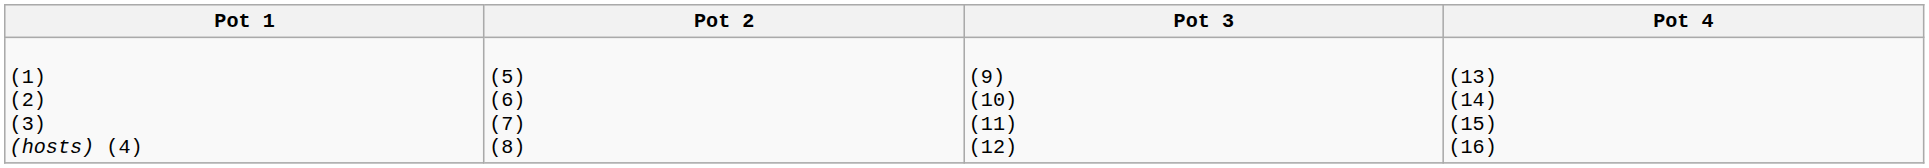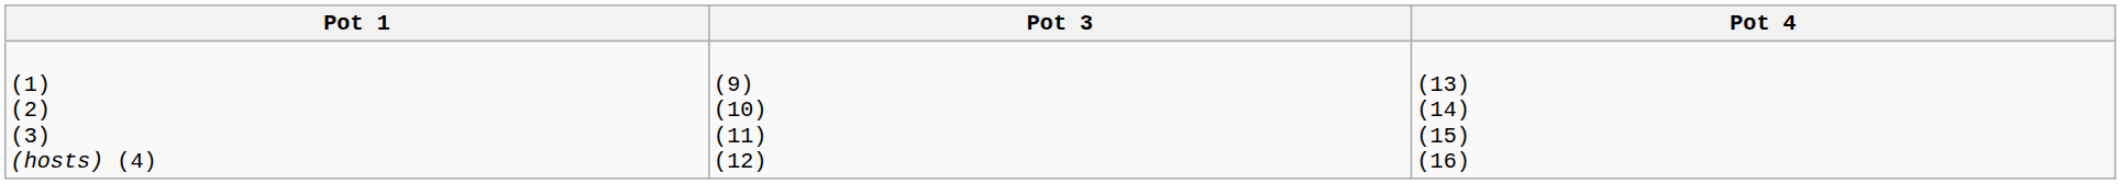- column: Pot 2 | (5) (6) (7) (8)
